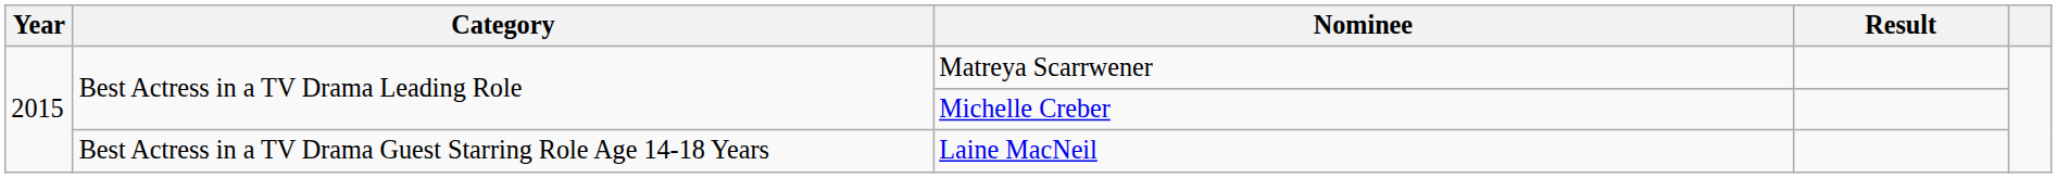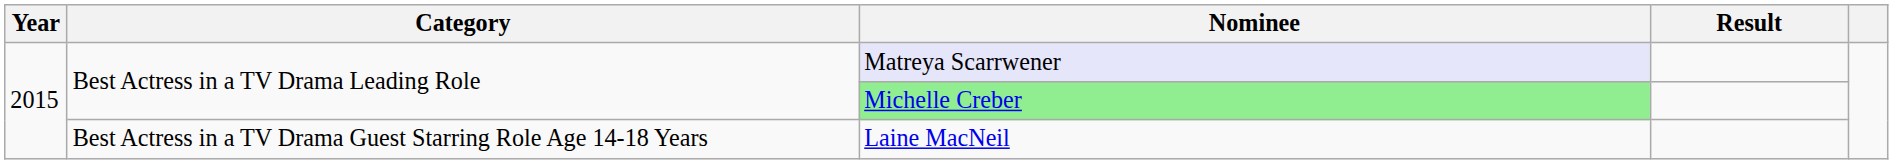Matreya Scarrwener | Nominee: no background -> lavender background
Michelle Creber | Nominee: no background -> lightgreen background
